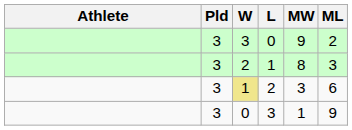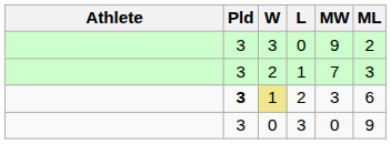row 3 | MW: 8 -> 7
row 4 | Pld: normal -> bold
row 5 | MW: 1 -> 0
